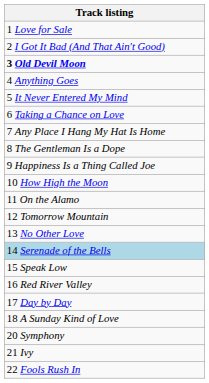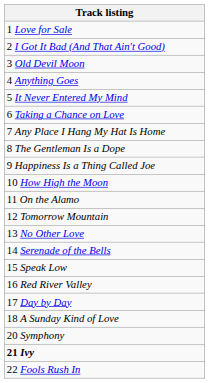row 4 | column 1: bold -> normal
row 15 | column 1: lightblue background -> no background
row 21 | column 1: normal -> bold
